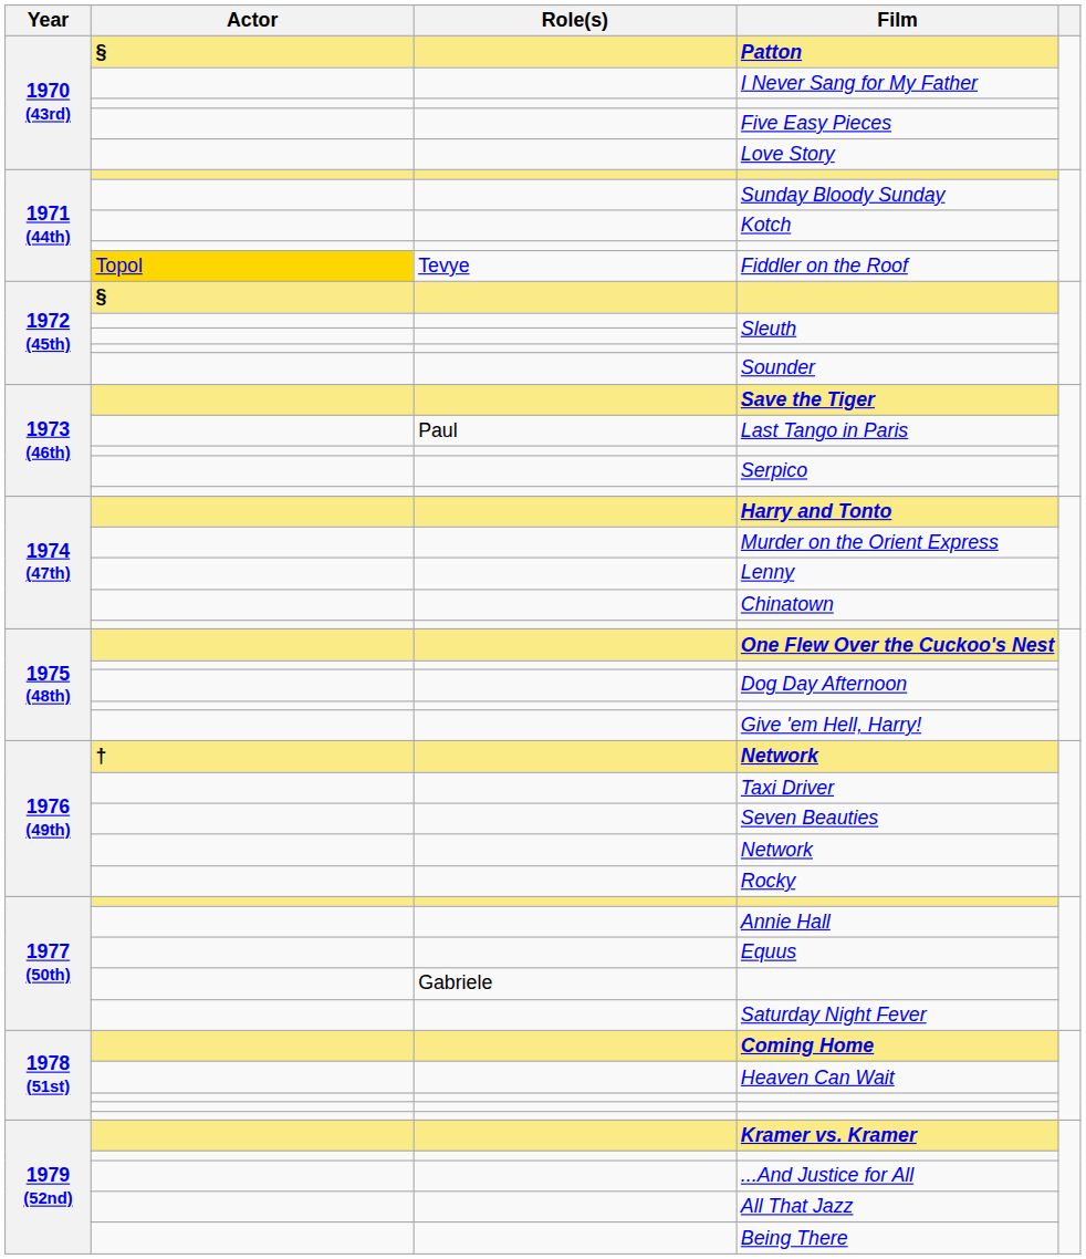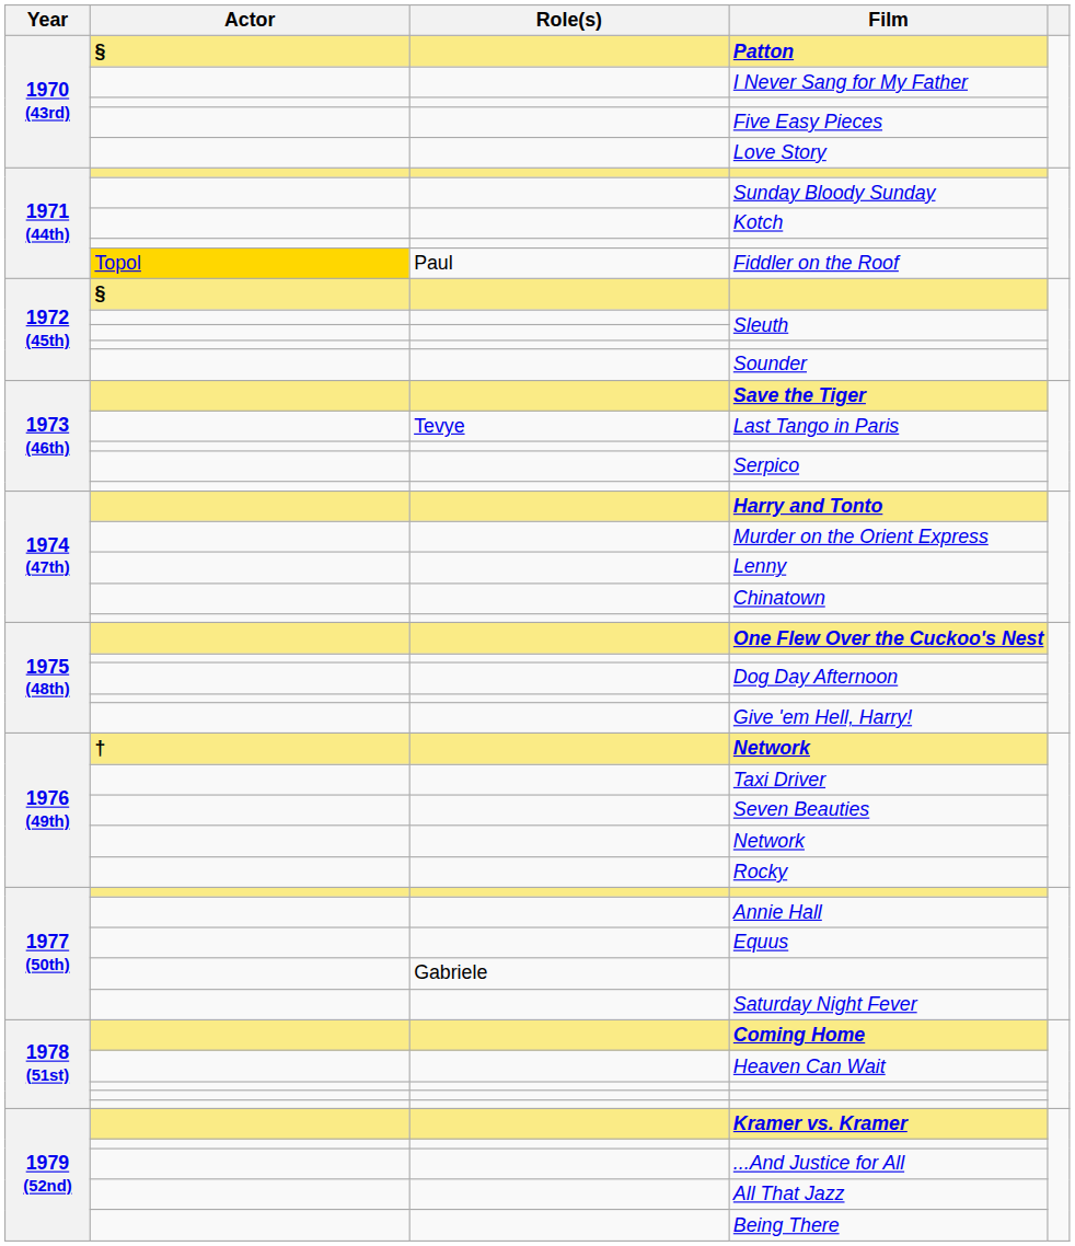Fiddler on the Roof | Role(s): Tevye -> Paul
Last Tango in Paris | Role(s): Paul -> Tevye
